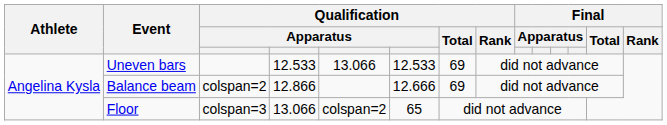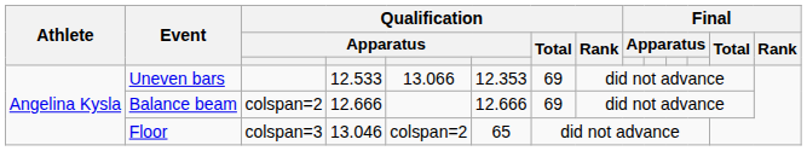Uneven bars | column 6: 12.533 -> 12.353
Balance beam | column 4: 12.866 -> 12.666
Floor | column 4: 13.066 -> 13.046
